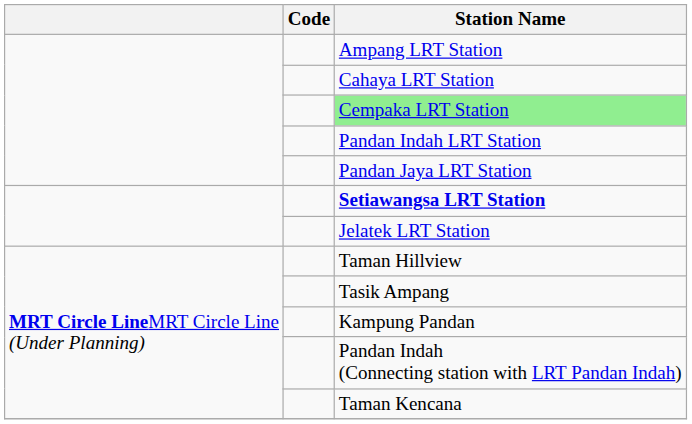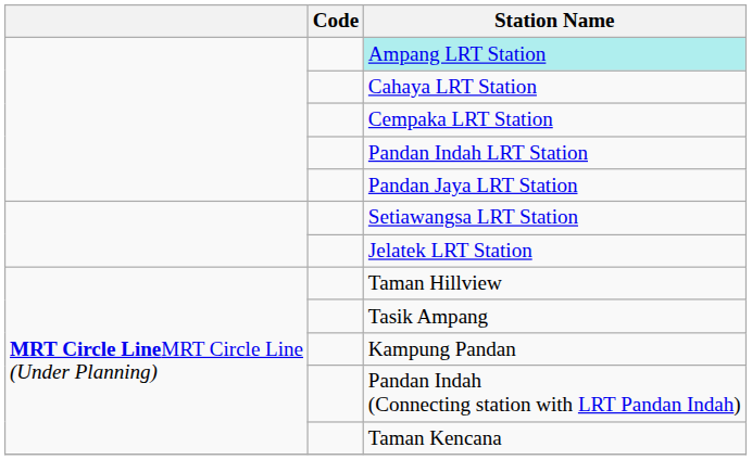Ampang LRT Station | Station Name: no background -> paleturquoise background
Cempaka LRT Station | Station Name: lightgreen background -> no background
Setiawangsa LRT Station | Station Name: bold -> normal
